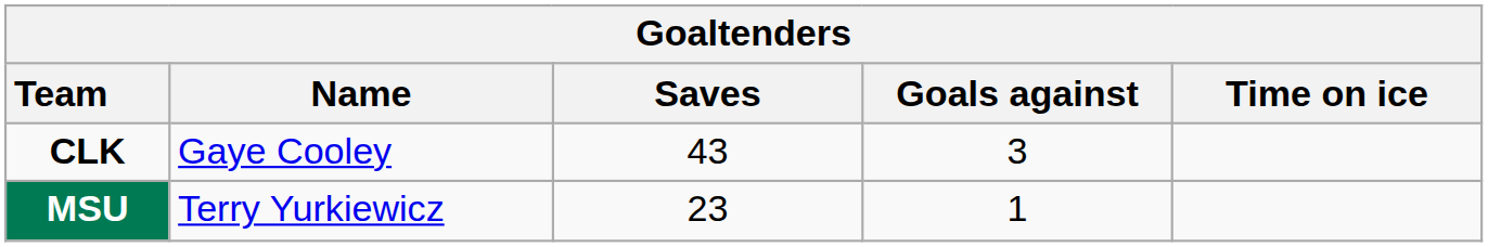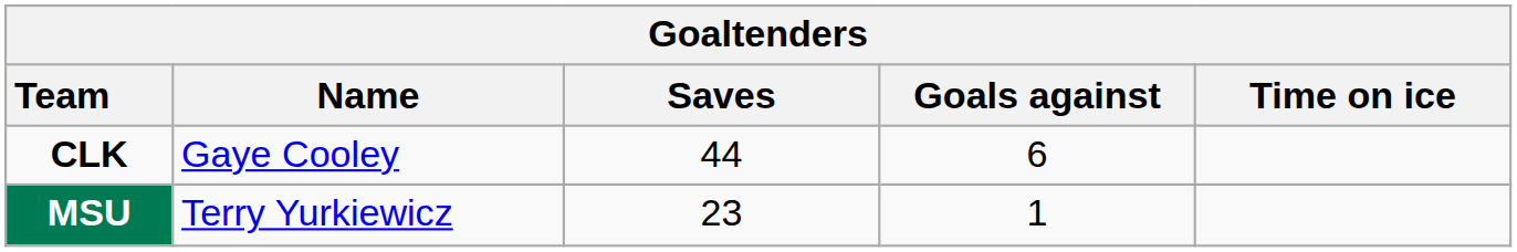CLK | Saves: 43 -> 44
CLK | Goals against: 3 -> 6
